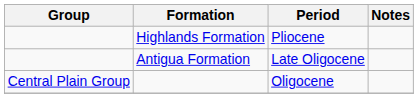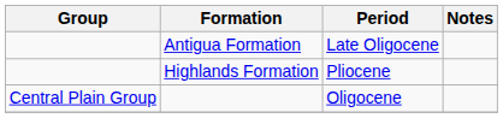rows swapped: Highlands Formation <-> Antigua Formation
